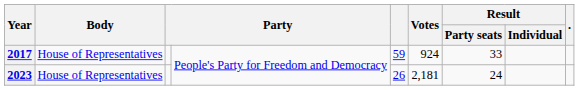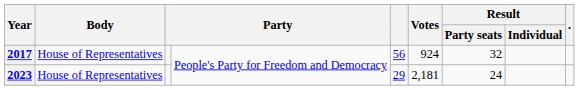2017 | column 5: 59 -> 56
2017 | Result / Party seats: 33 -> 32
2023 | column 5: 26 -> 29
